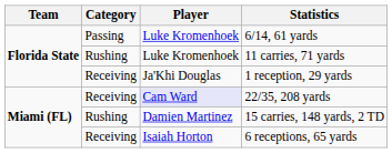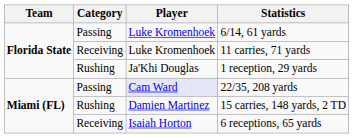11 carries, 71 yards | Category: Rushing -> Receiving
1 reception, 29 yards | Category: Receiving -> Rushing
22/35, 208 yards | Category: Receiving -> Passing
